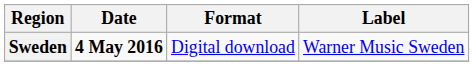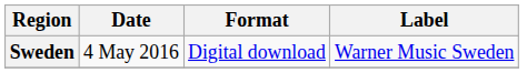Sweden | Date: bold -> normal
